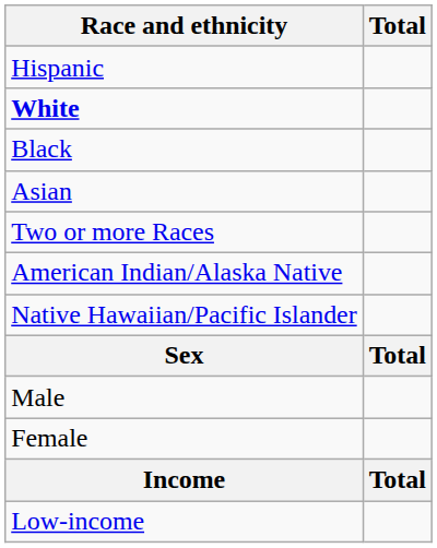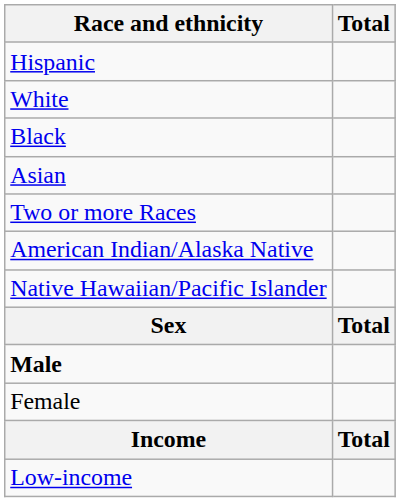White | Race and ethnicity: bold -> normal
Male | Race and ethnicity: normal -> bold
